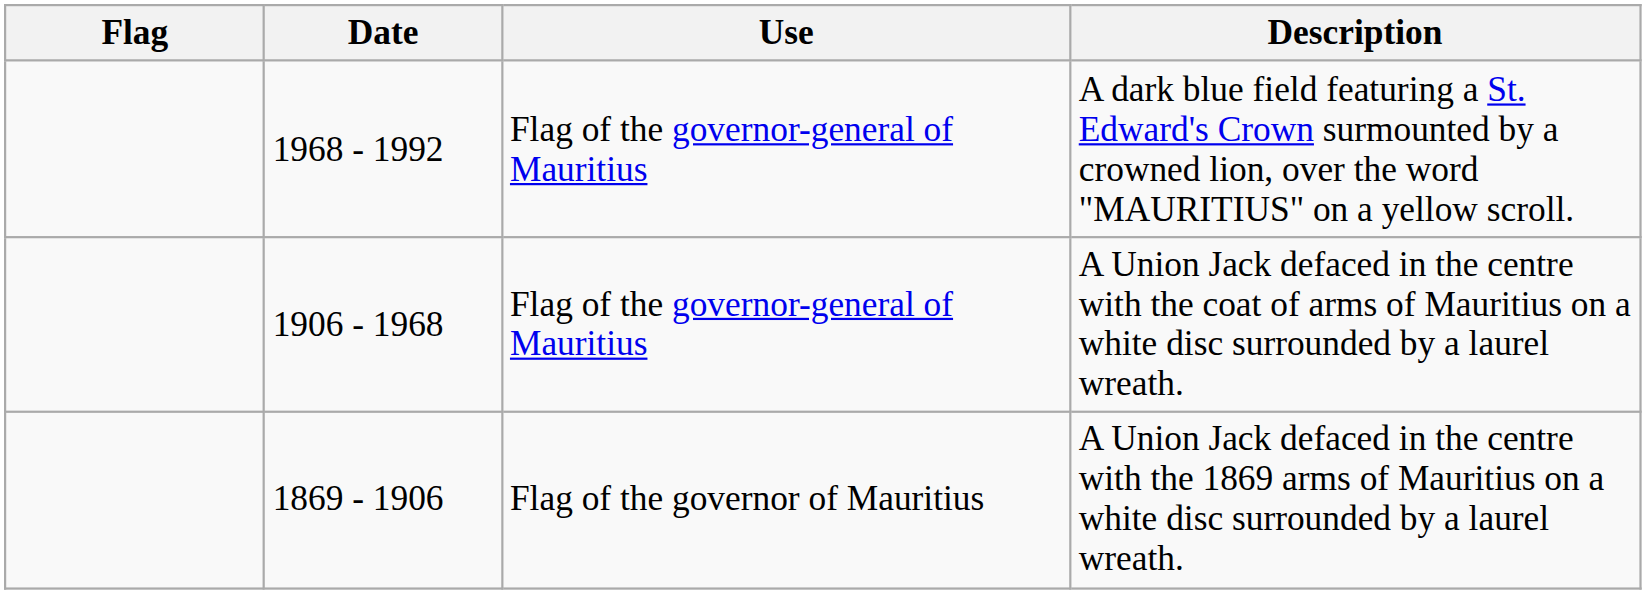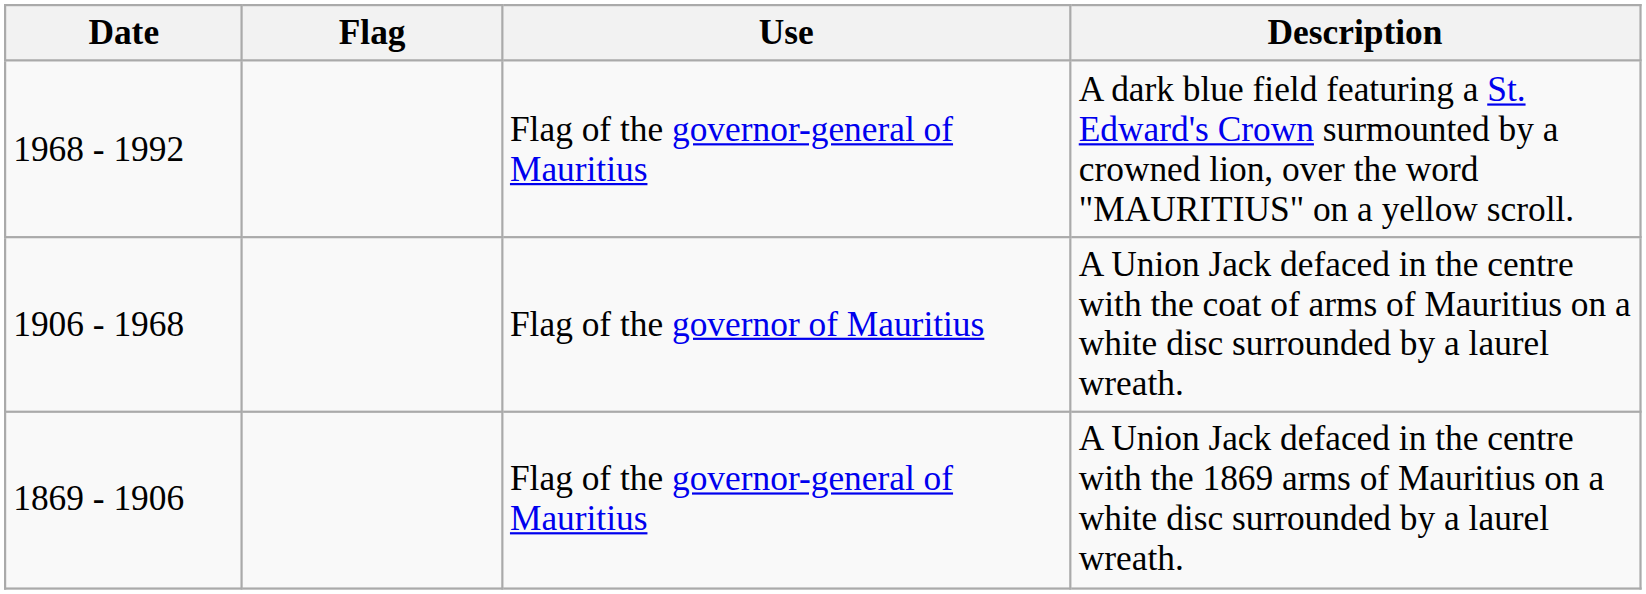columns swapped: Flag <-> Date
row 3 | Use: Flag of the governor-general of Mauritius -> Flag of the governor of Mauritius
row 4 | Use: Flag of the governor of Mauritius -> Flag of the governor-general of Mauritius
